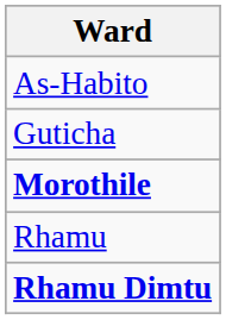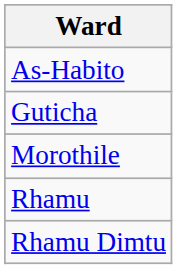row 4 | column 1: bold -> normal
row 6 | column 1: bold -> normal
